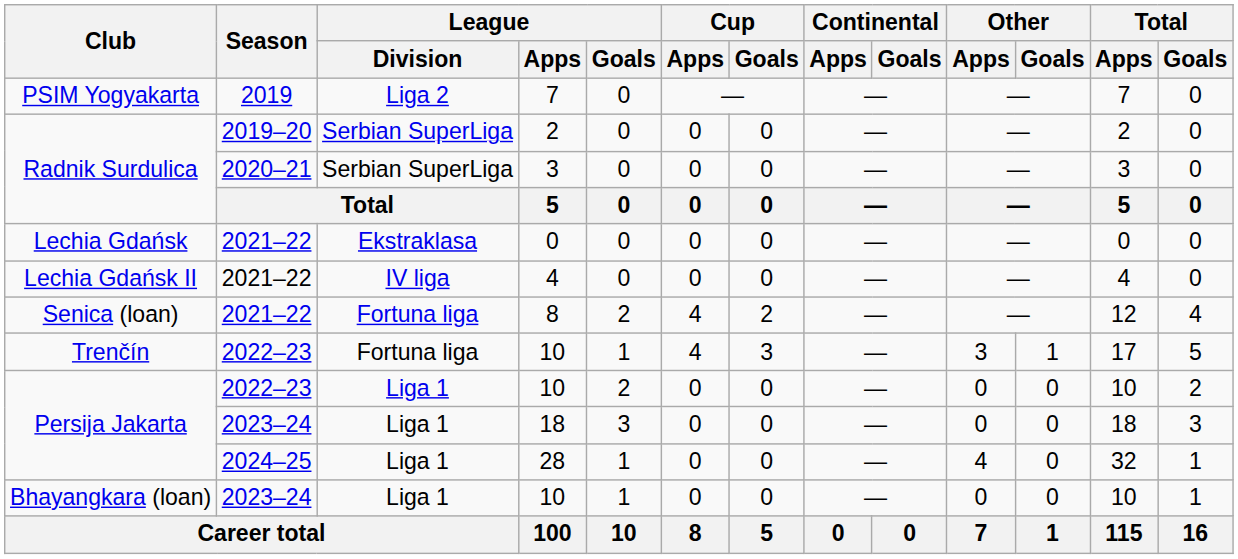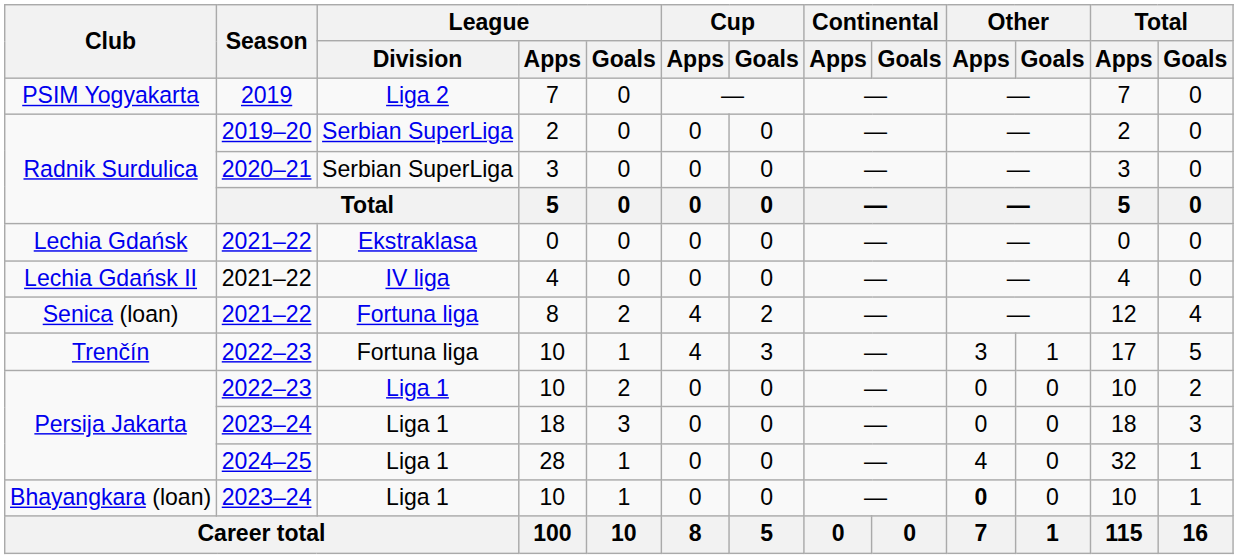Bhayangkara (loan) / 10 | Other / Apps: normal -> bold
